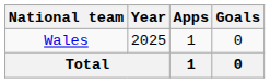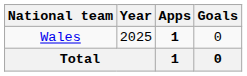Wales | Apps: normal -> bold
